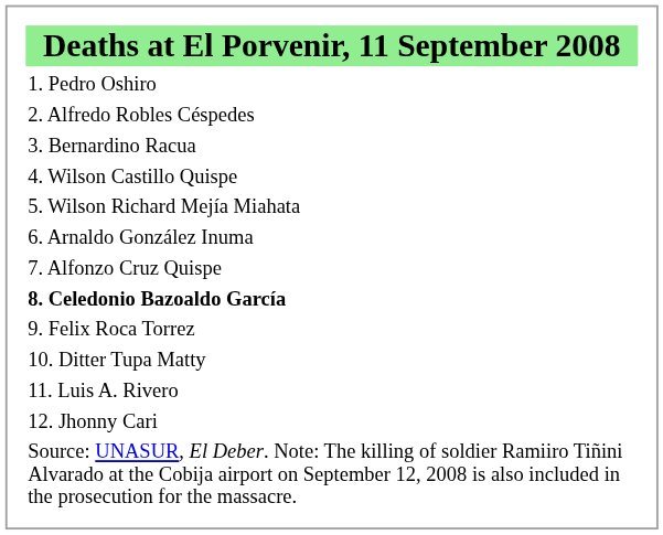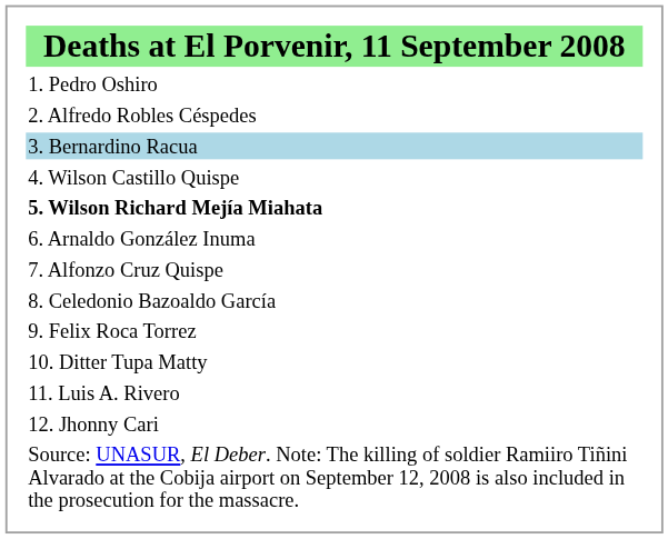row 4 | column 1: no background -> lightblue background
row 6 | column 1: normal -> bold
row 9 | column 1: bold -> normal
